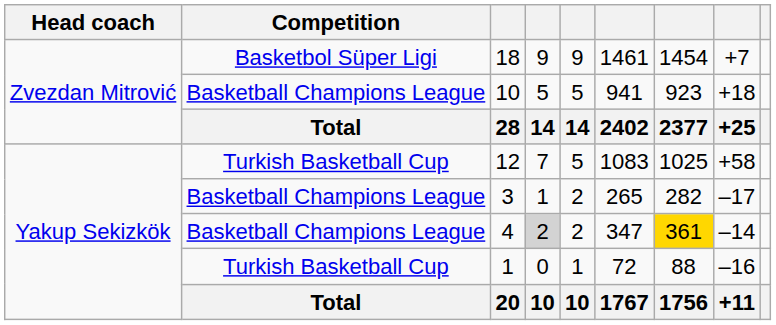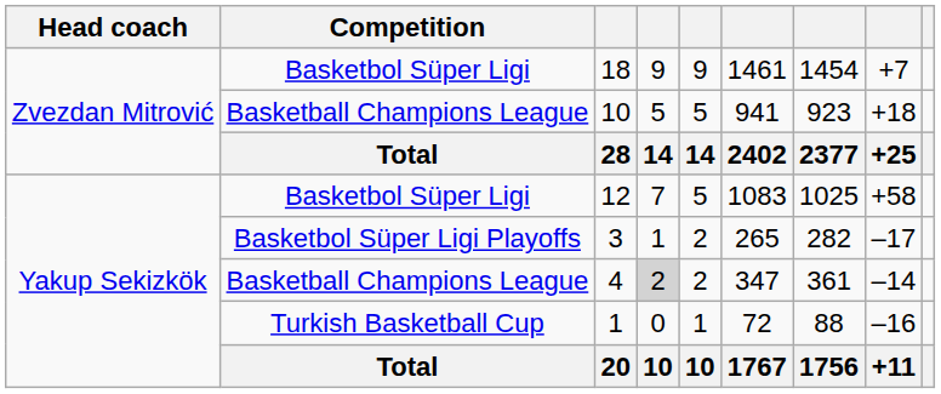12 | Competition: Turkish Basketball Cup -> Basketbol Süper Ligi
3 | Competition: Basketball Champions League -> Basketbol Süper Ligi Playoffs
4 | column 7: gold background -> no background
